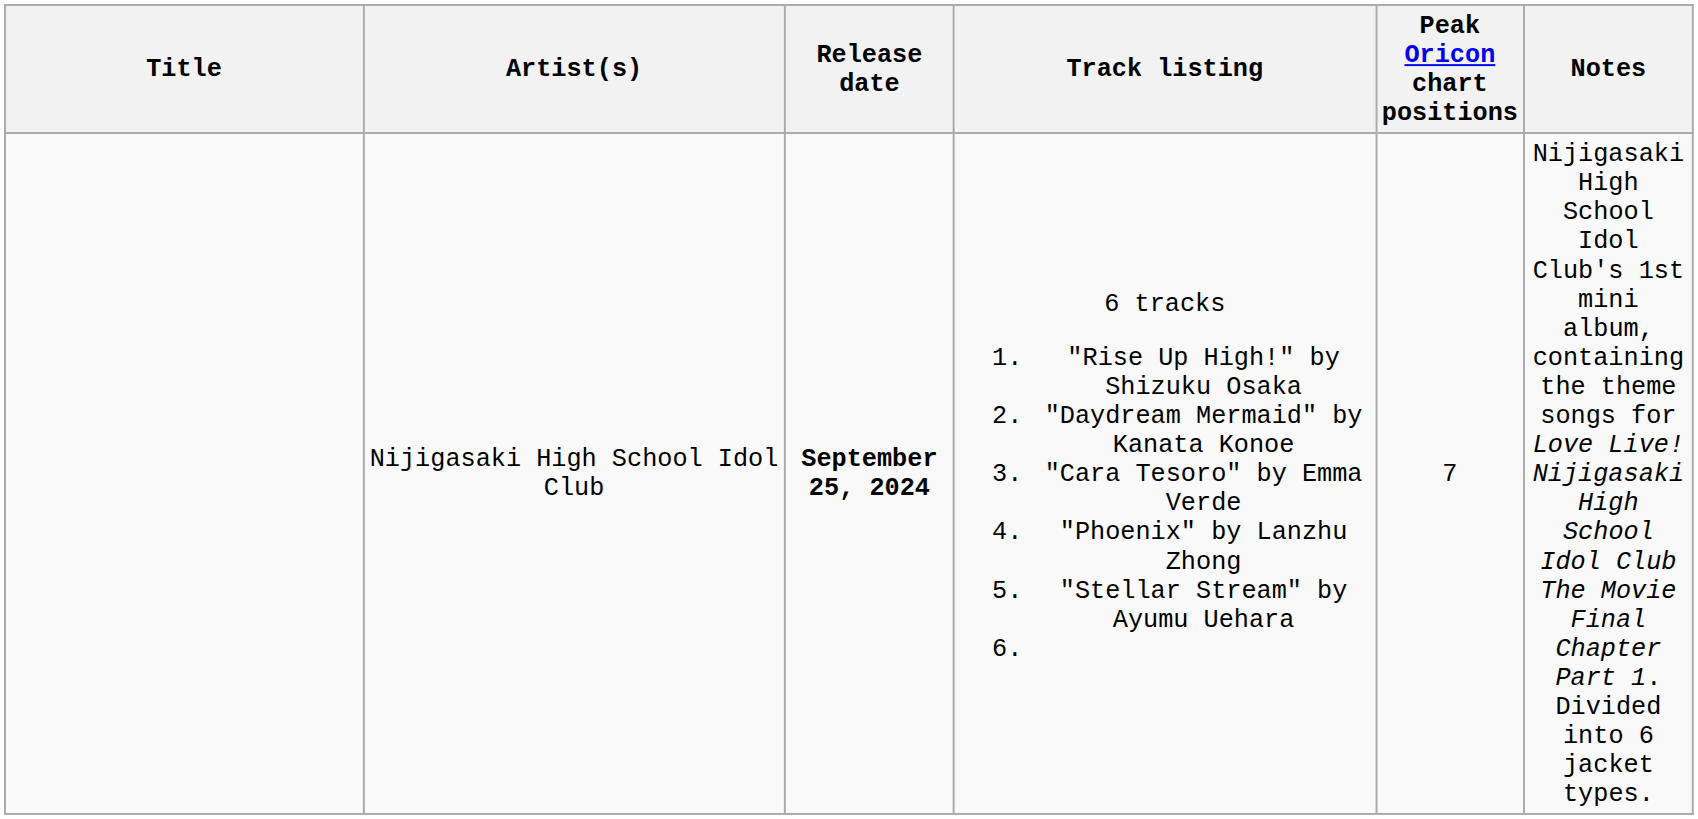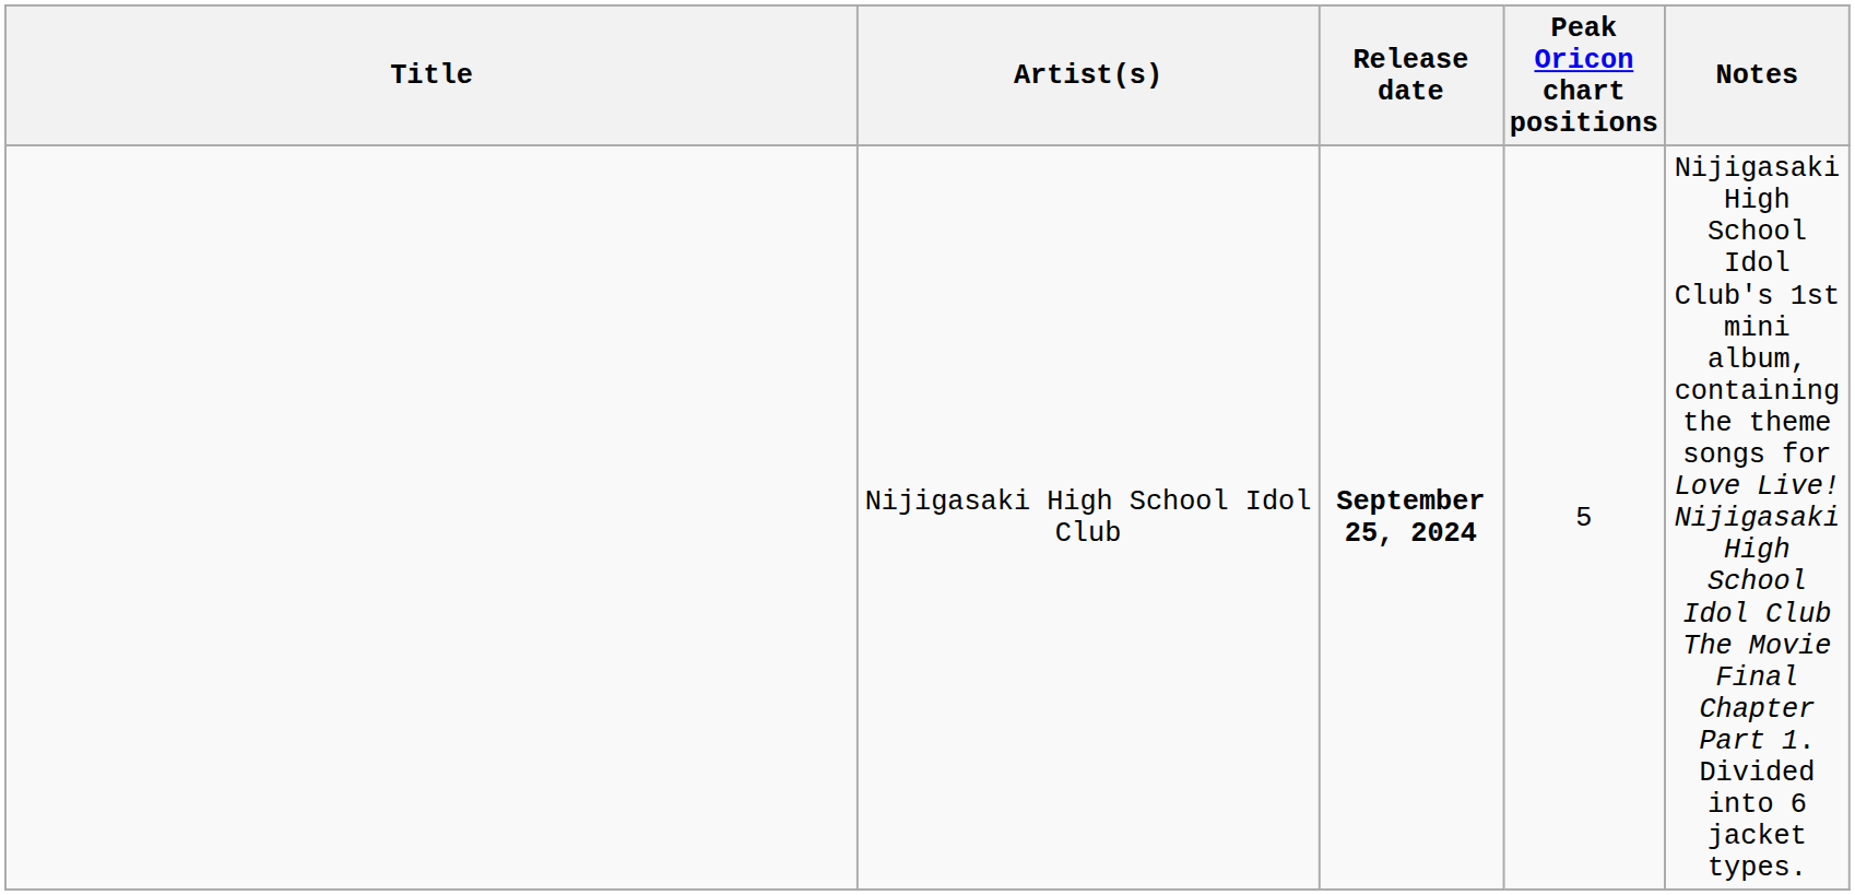- column: Track listing | 6 tracks "Rise Up High!" by Shizuku Osaka "Daydream Mermaid" by Kanata Konoe "Cara Tesoro" by Emma Verde "Phoenix" by Lanzhu Zhong "Stellar Stream" by Ayumu Uehara
Nijigasaki High School Idol Club | Peak Oricon chart positions: 7 -> 5
